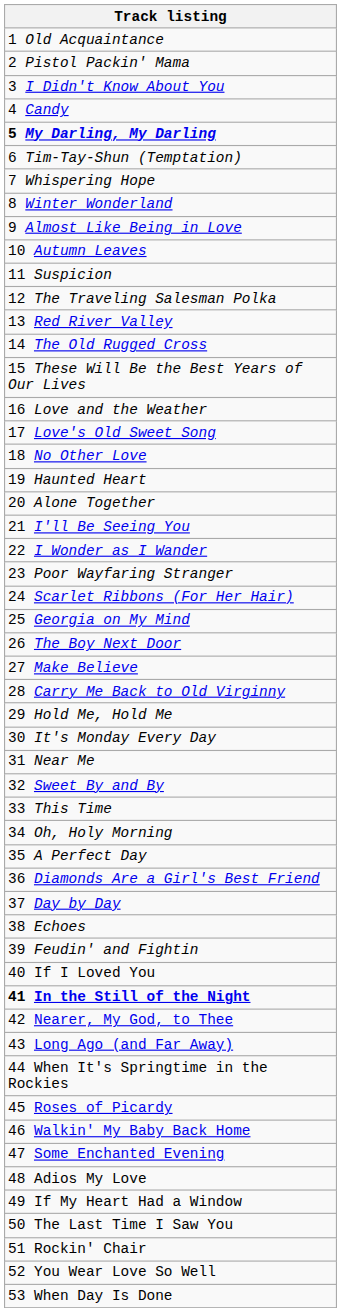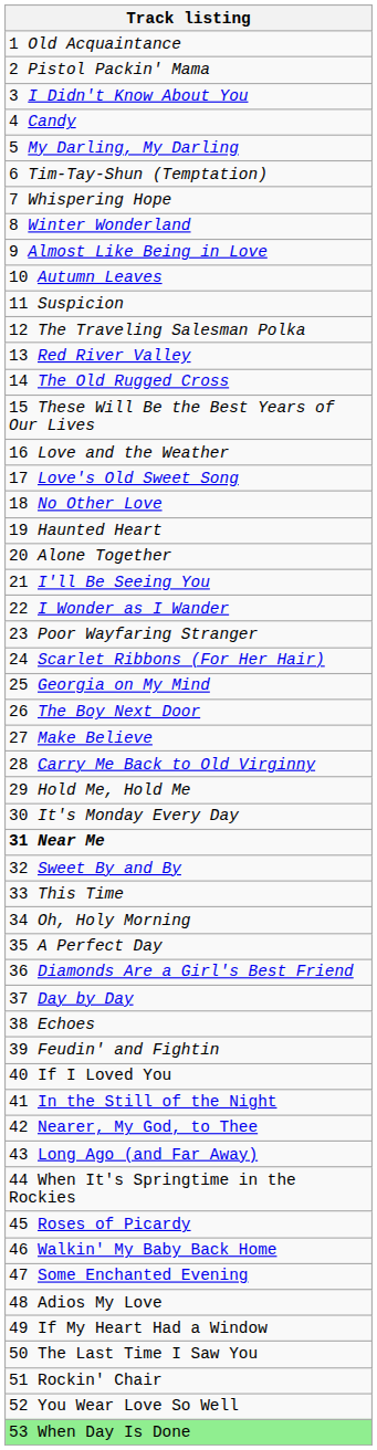row 6 | column 1: bold -> normal
row 32 | column 1: normal -> bold
row 42 | column 1: bold -> normal
row 54 | column 1: no background -> lightgreen background
